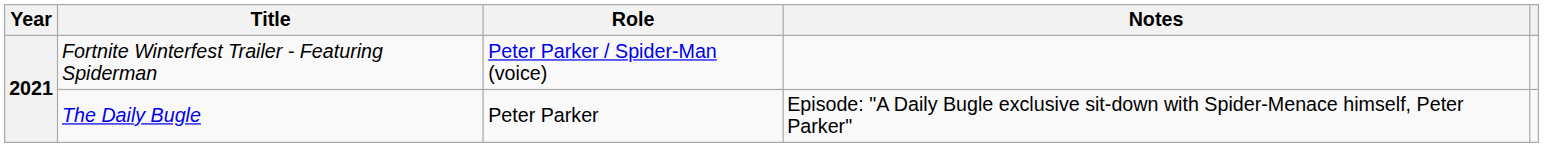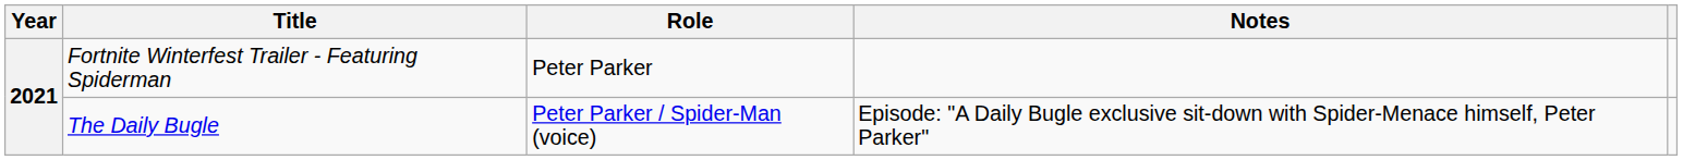Fortnite Winterfest Trailer - Featuring Spiderman | Role: Peter Parker / Spider-Man (voice) -> Peter Parker
The Daily Bugle | Role: Peter Parker -> Peter Parker / Spider-Man (voice)
